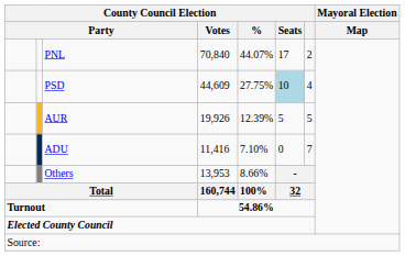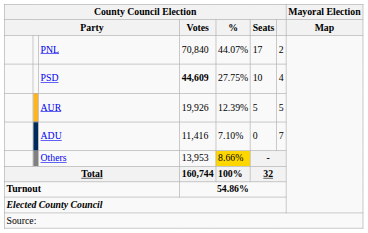PSD | County Council Election / Votes: normal -> bold
PSD | County Council Election / Seats: lightblue background -> no background
Others | County Council Election / %: no background -> gold background
